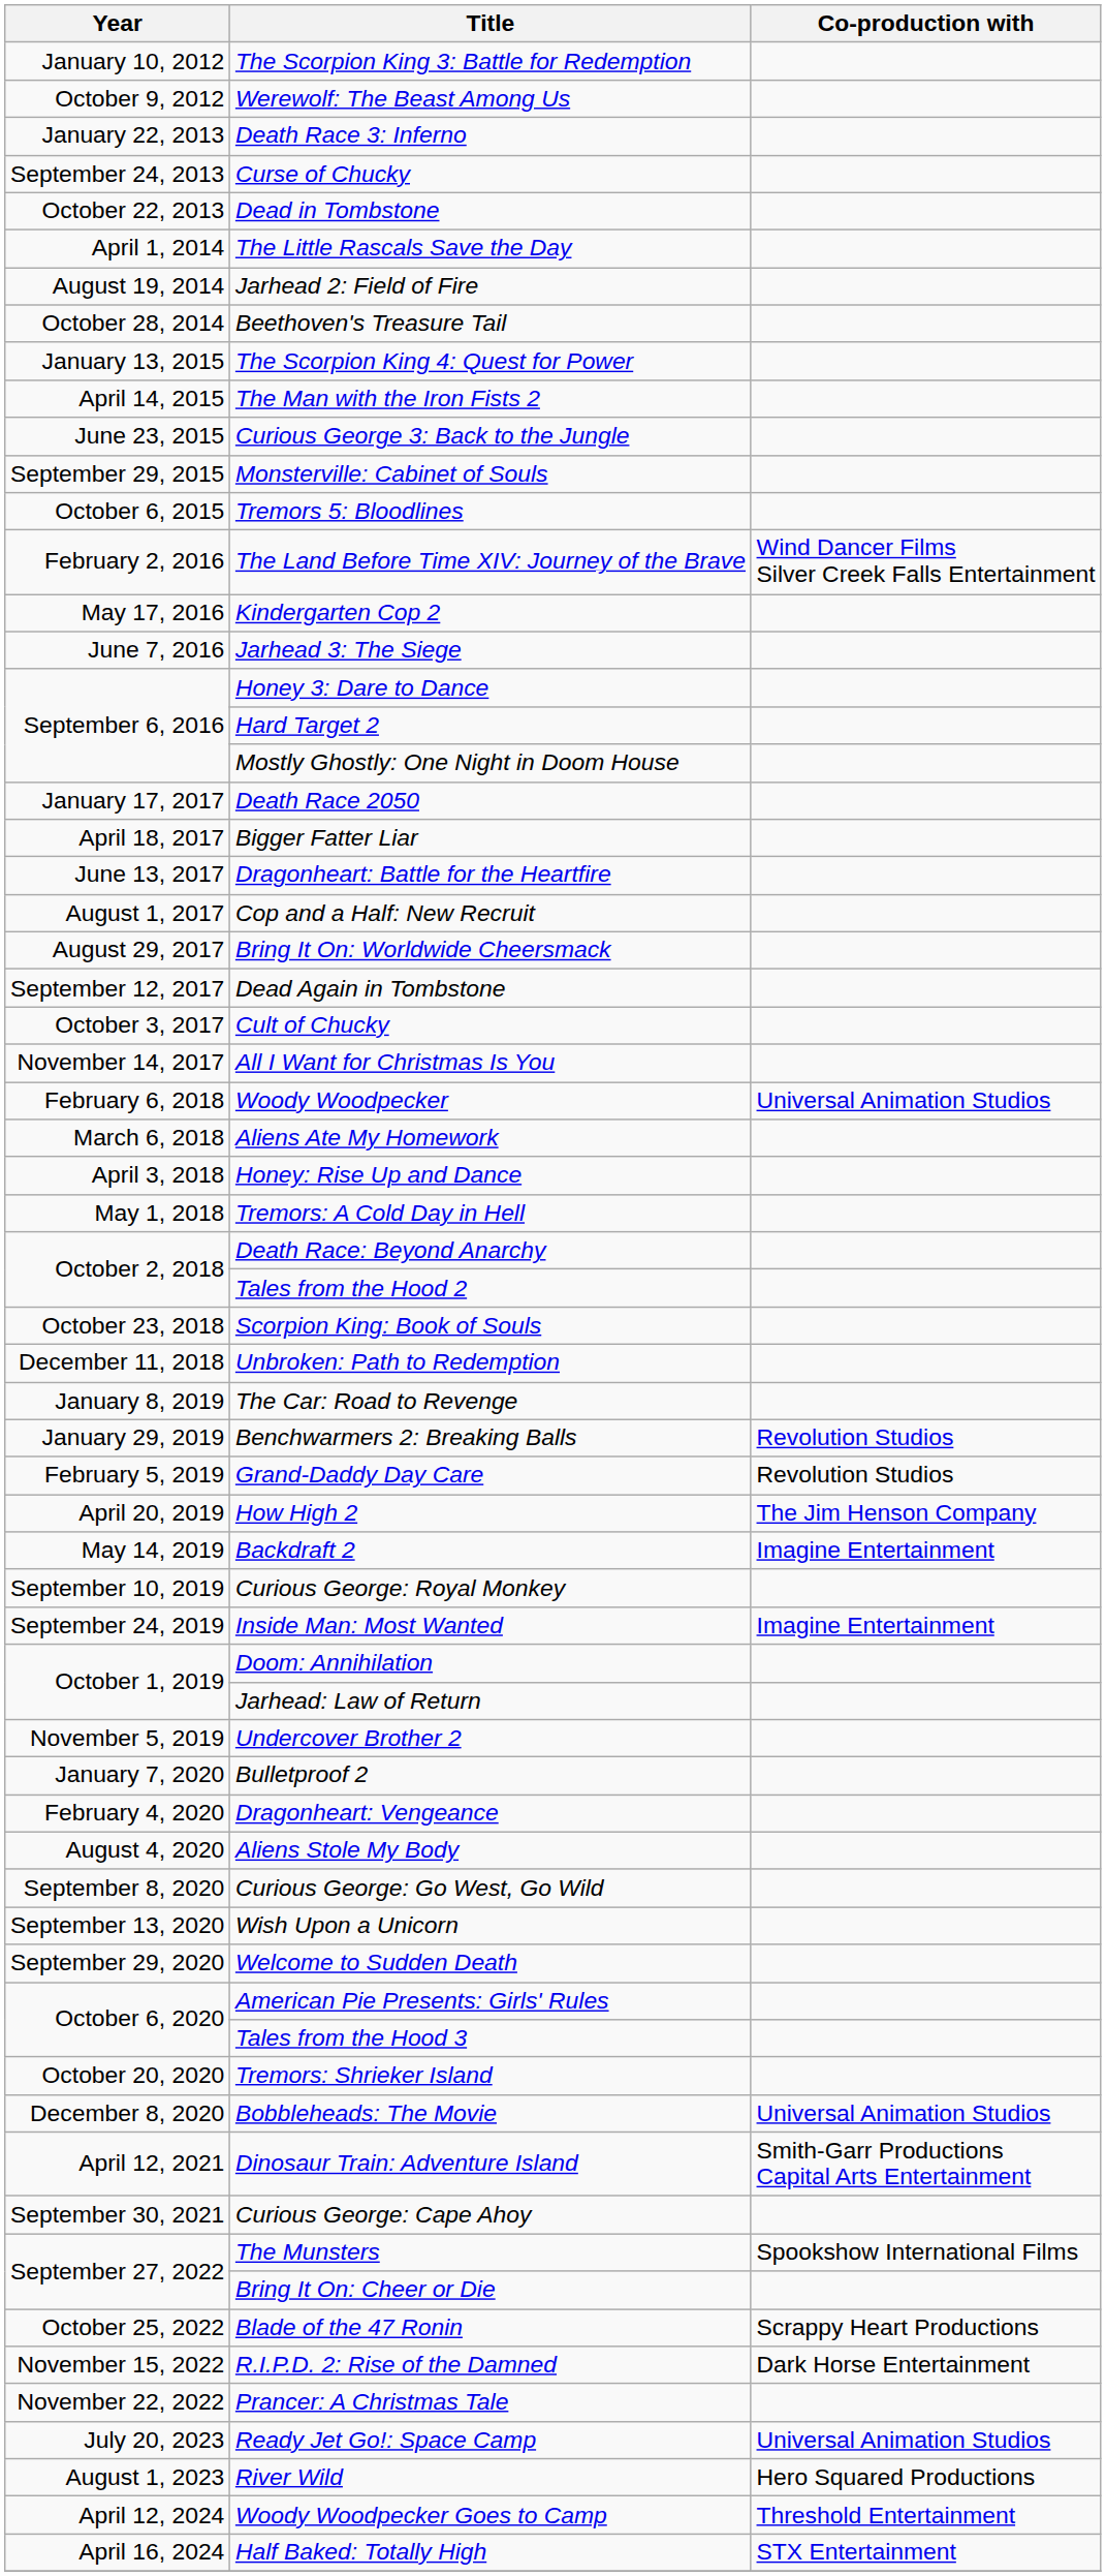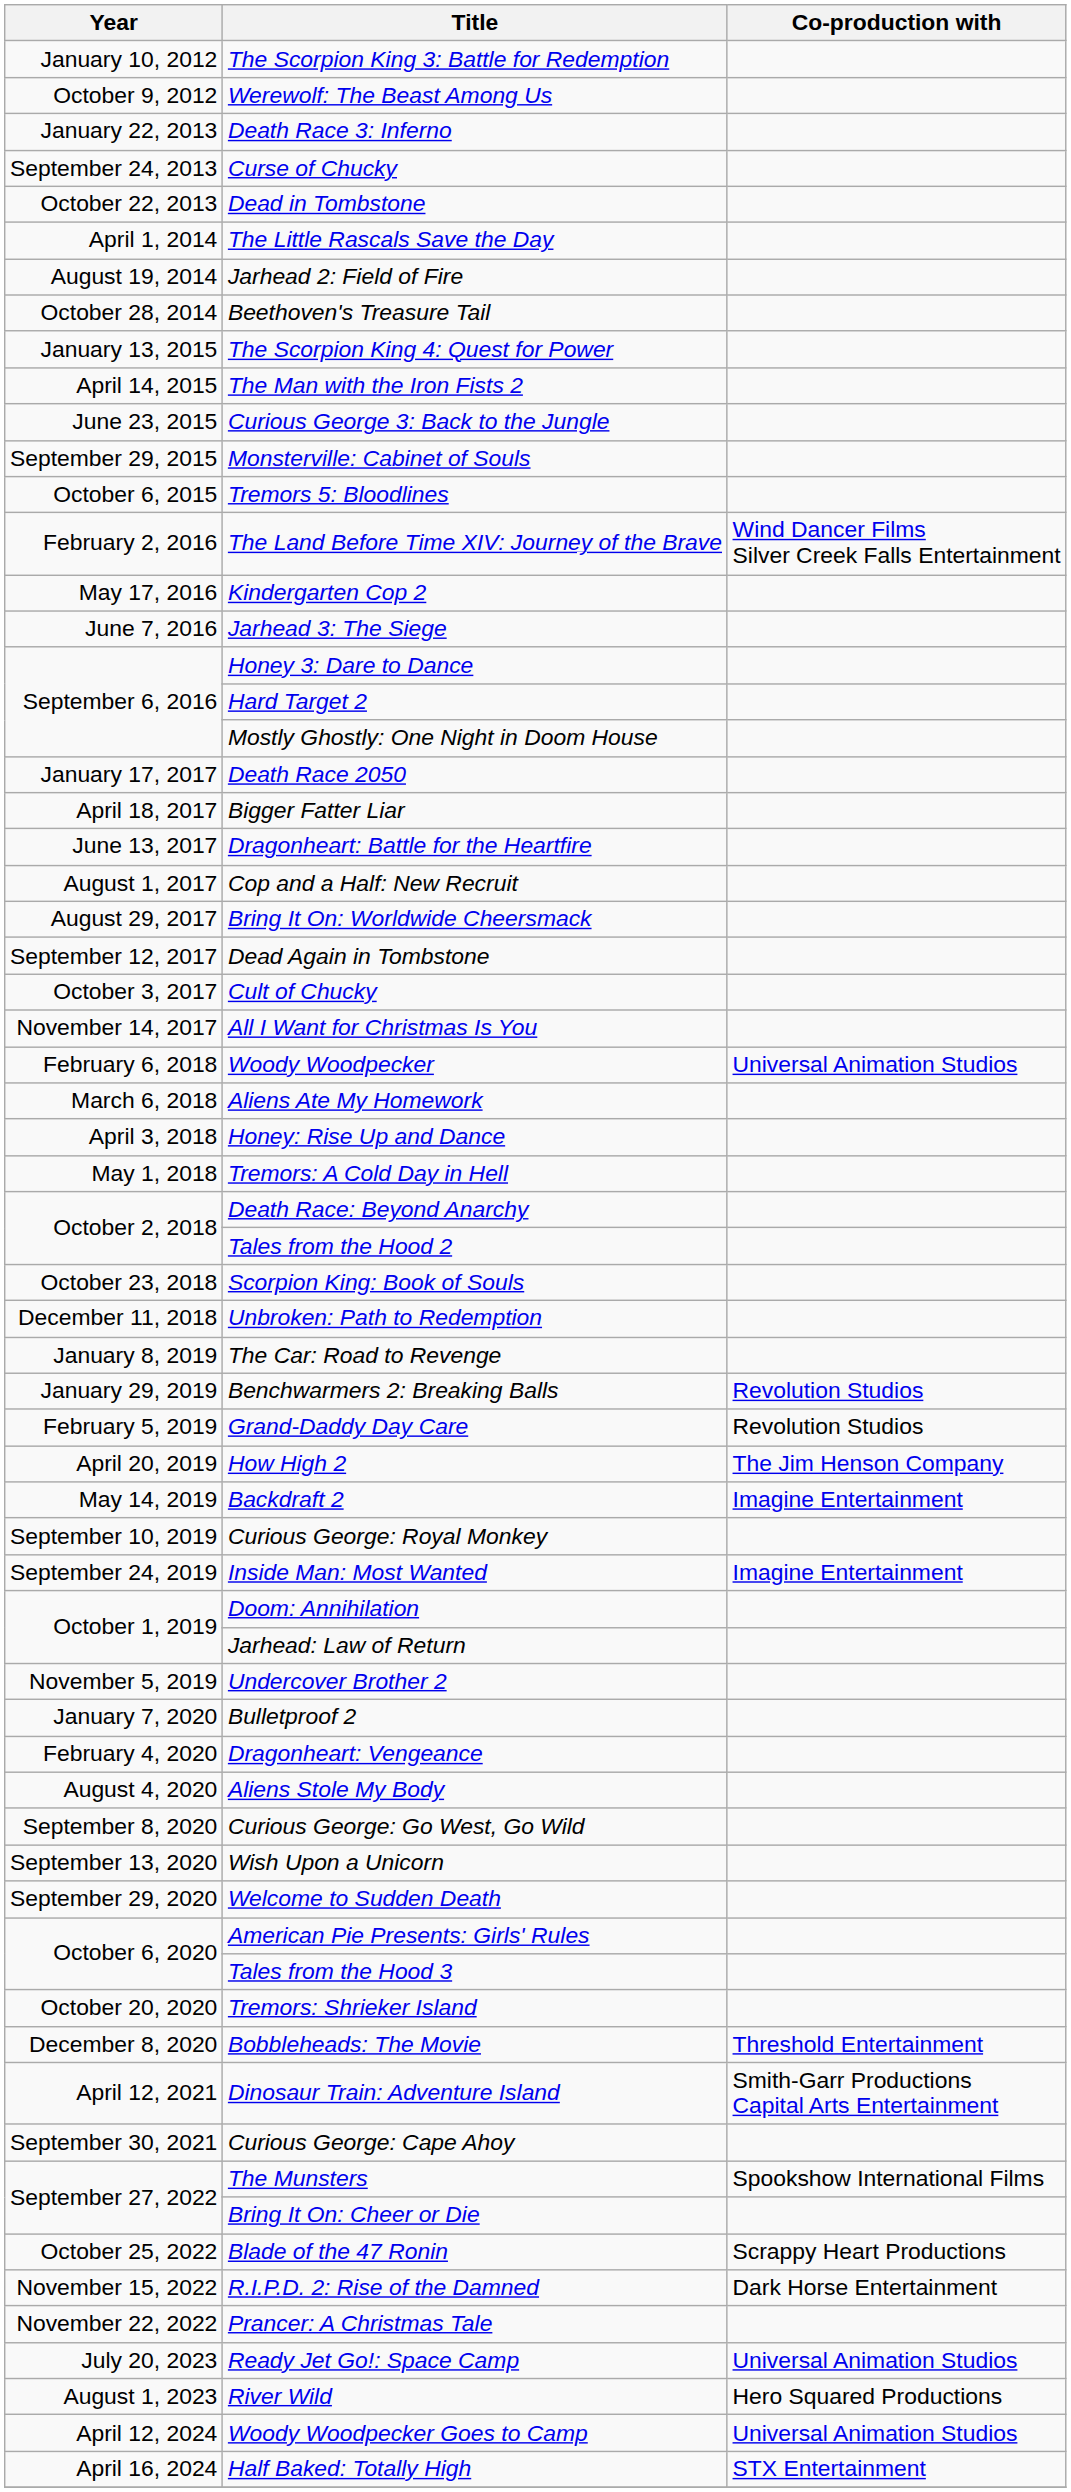Bobbleheads: The Movie | Co-production with: Universal Animation Studios -> Threshold Entertainment
Woody Woodpecker Goes to Camp | Co-production with: Threshold Entertainment -> Universal Animation Studios
